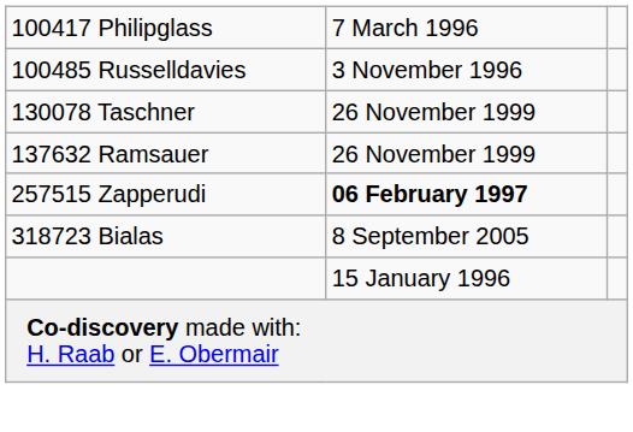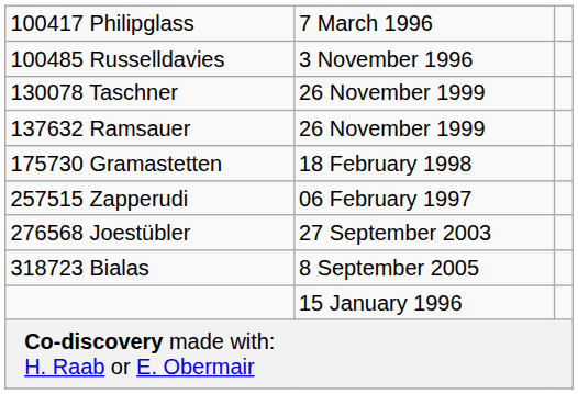+ row: 175730 Gramastetten | 18 February 1998
257515 Zapperudi | column 2: bold -> normal
+ row: 276568 Joestübler | 27 September 2003
